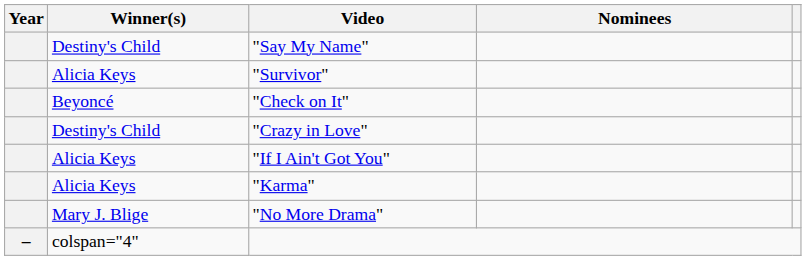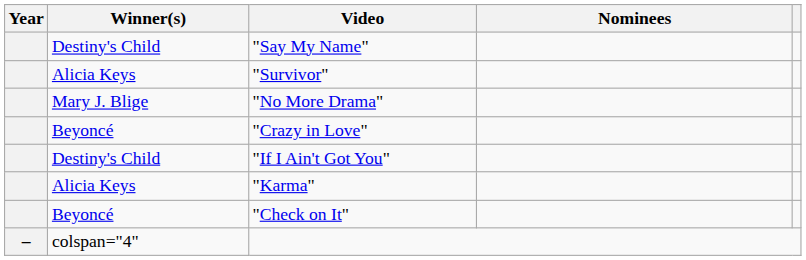rows swapped: "No More Drama" <-> "Check on It"
"Crazy in Love" | Winner(s): Destiny's Child -> Beyoncé
"If I Ain't Got You" | Winner(s): Alicia Keys -> Destiny's Child
